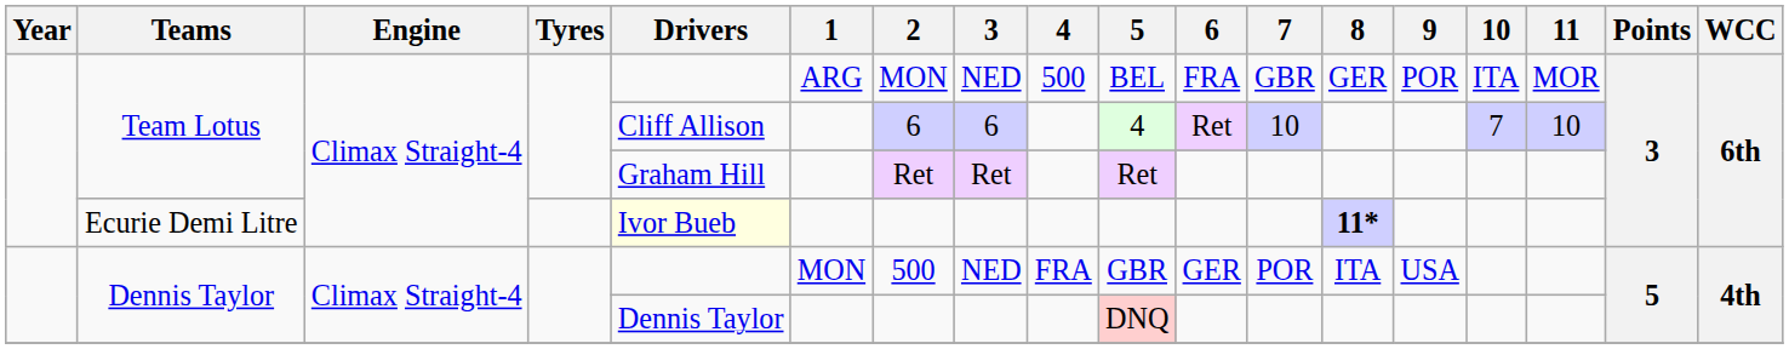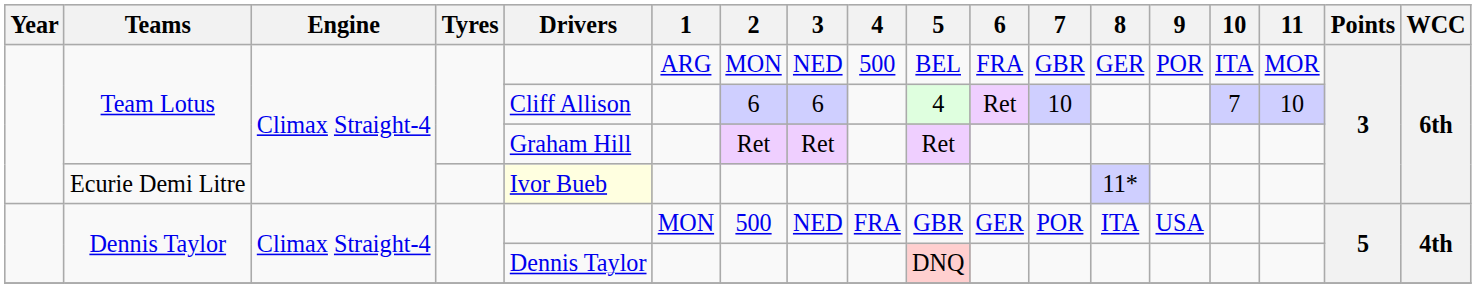Ecurie Demi Litre | 8: bold -> normal
